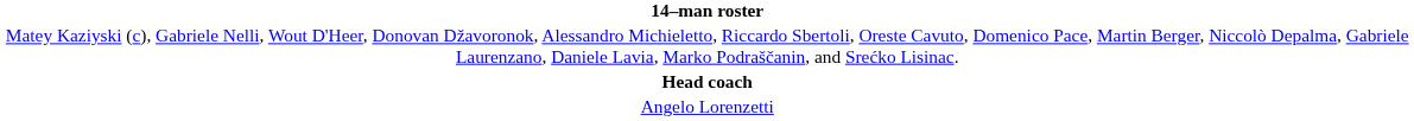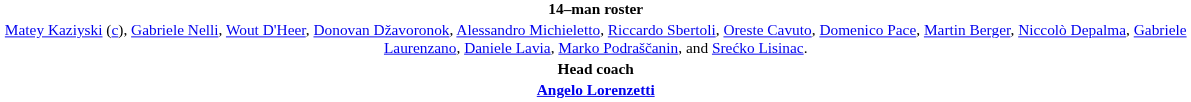row 4 | column 1: normal -> bold
